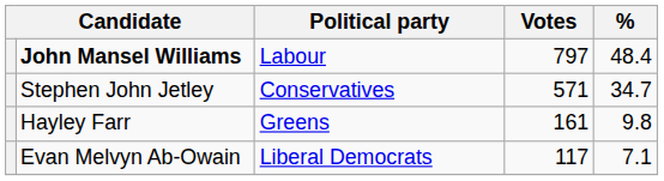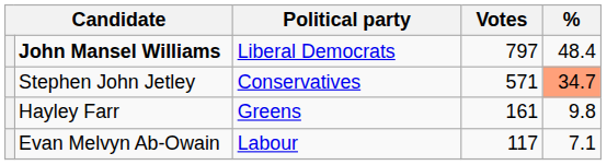John Mansel Williams | Political party: Labour -> Liberal Democrats
Stephen John Jetley | %: no background -> lightsalmon background
Evan Melvyn Ab-Owain | Political party: Liberal Democrats -> Labour
